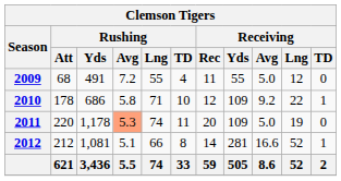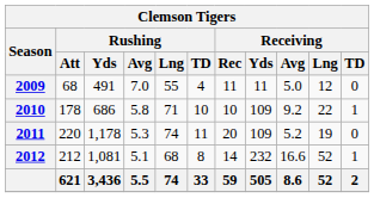2009 | Rushing / Avg: 7.2 -> 7.0
2009 | Receiving / Yds: 55 -> 11
2010 | Receiving / Rec: 12 -> 10
2011 | Rushing / Avg: lightsalmon background -> no background
2011 | Receiving / Avg: 5.0 -> 5.2
2012 | Rushing / Lng: 66 -> 68
2012 | Receiving / Yds: 281 -> 232
